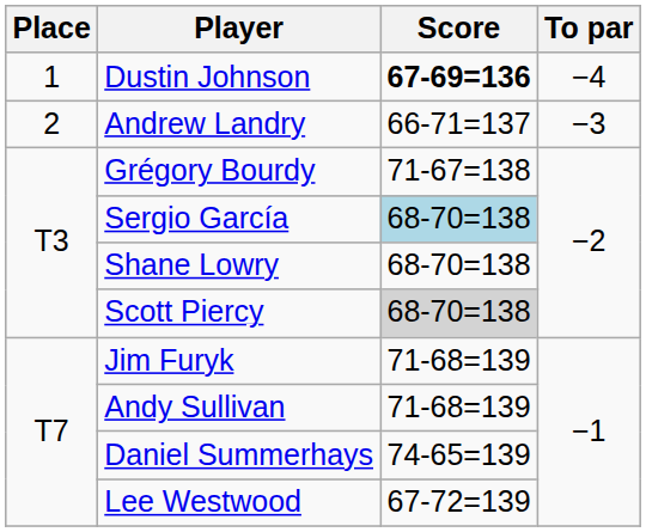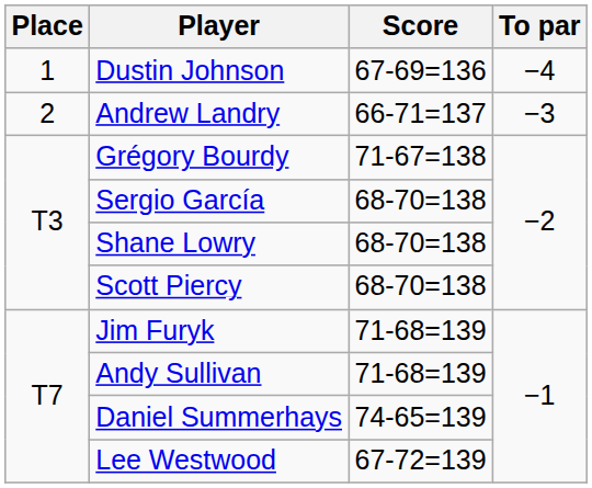Dustin Johnson | Score: bold -> normal
Sergio García | Score: lightblue background -> no background
Scott Piercy | Score: lightgrey background -> no background
